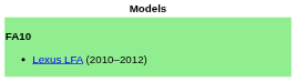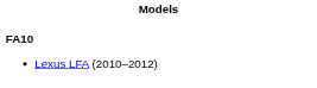row 2 | column 1: lightgreen background -> no background
